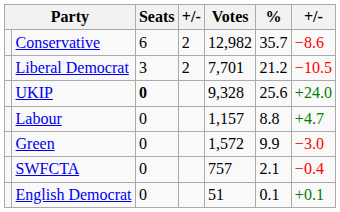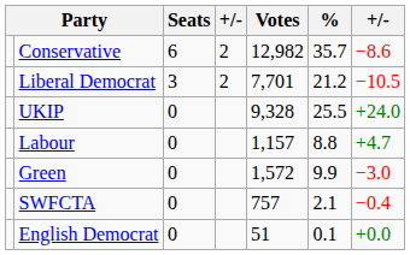UKIP | Seats: bold -> normal
UKIP | %: 25.6 -> 25.5
English Democrat | column 7: +0.1 -> +0.0
